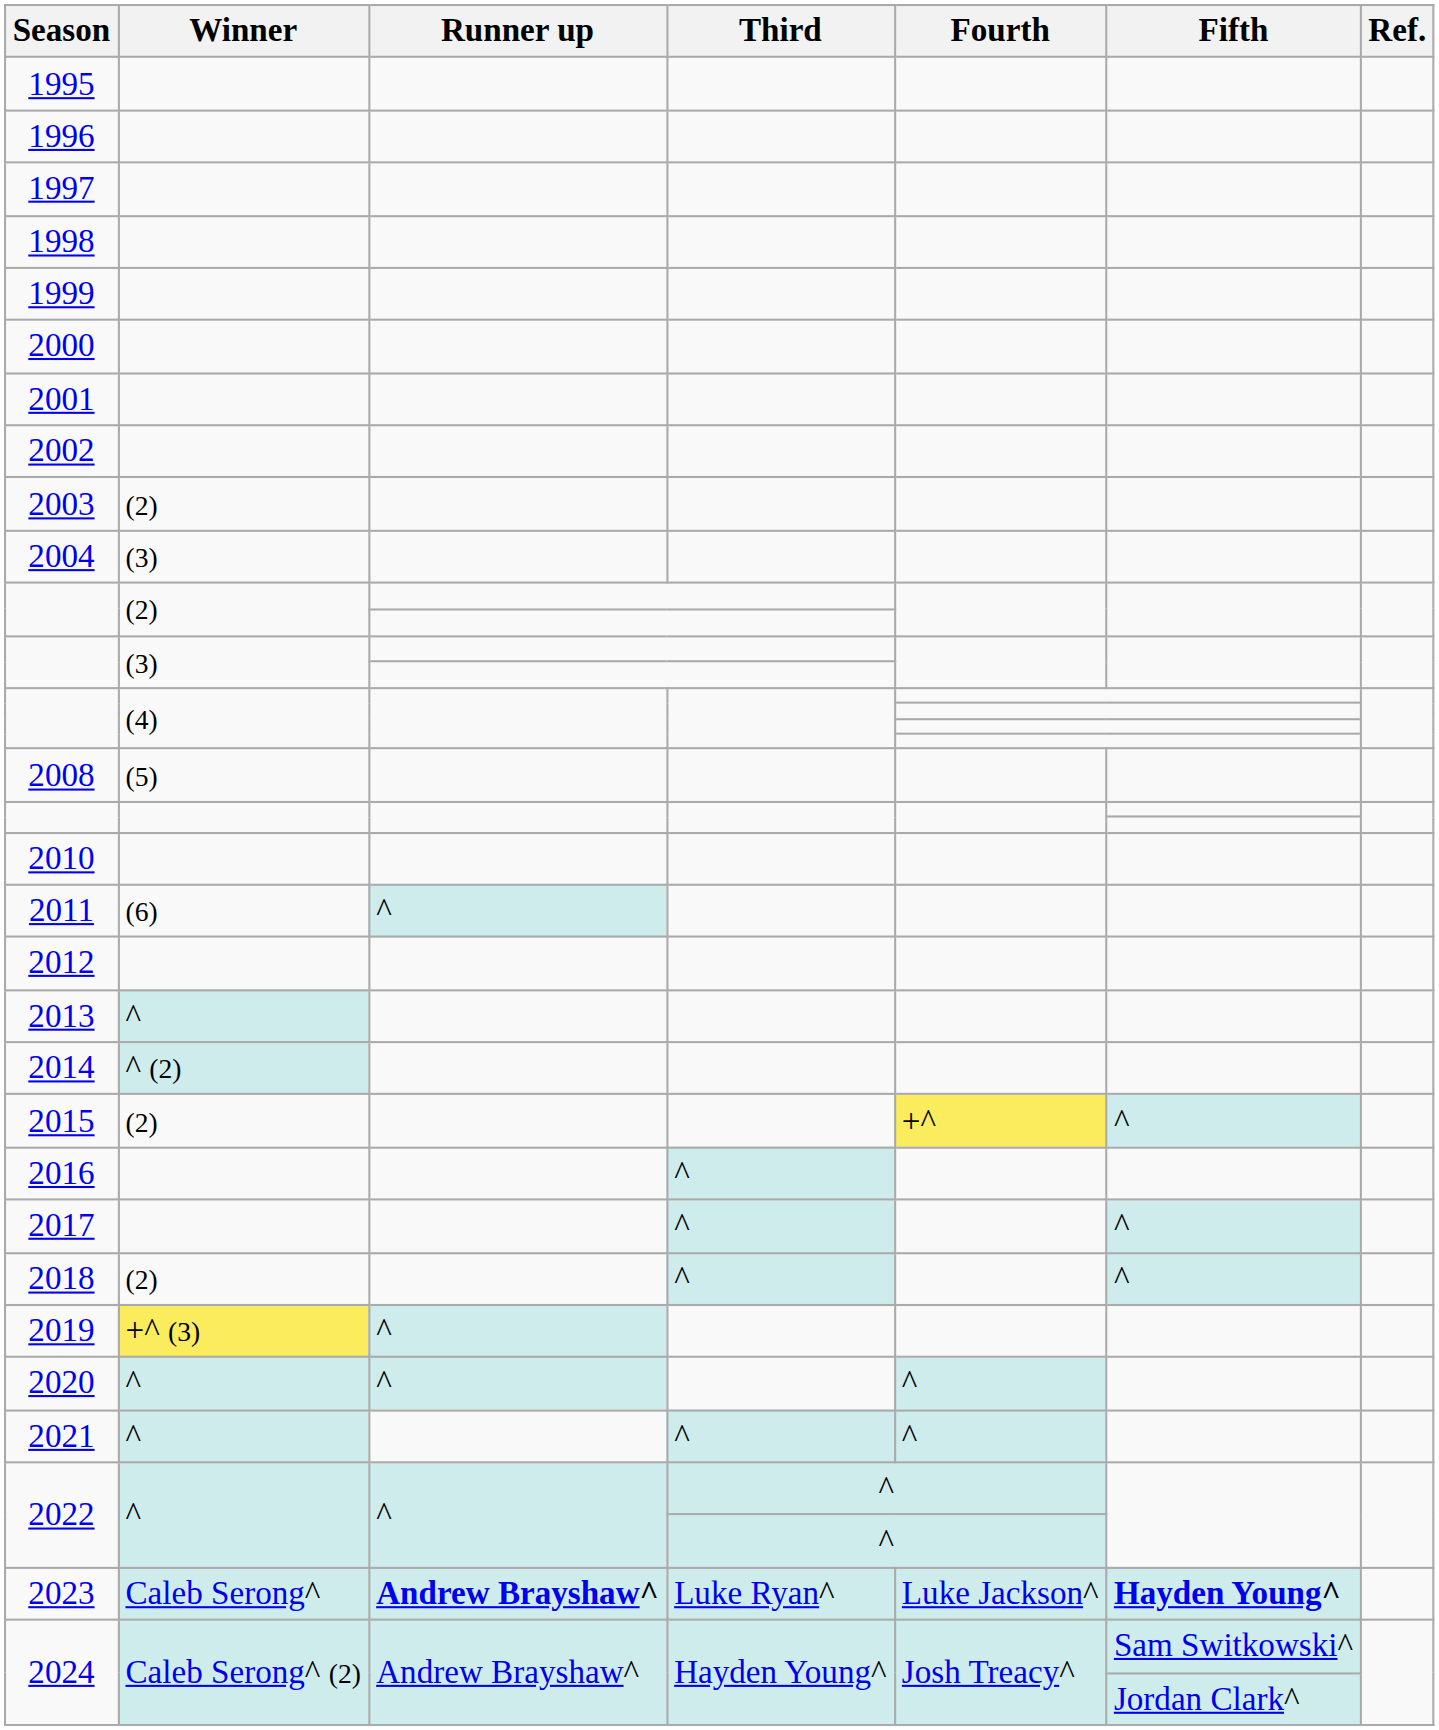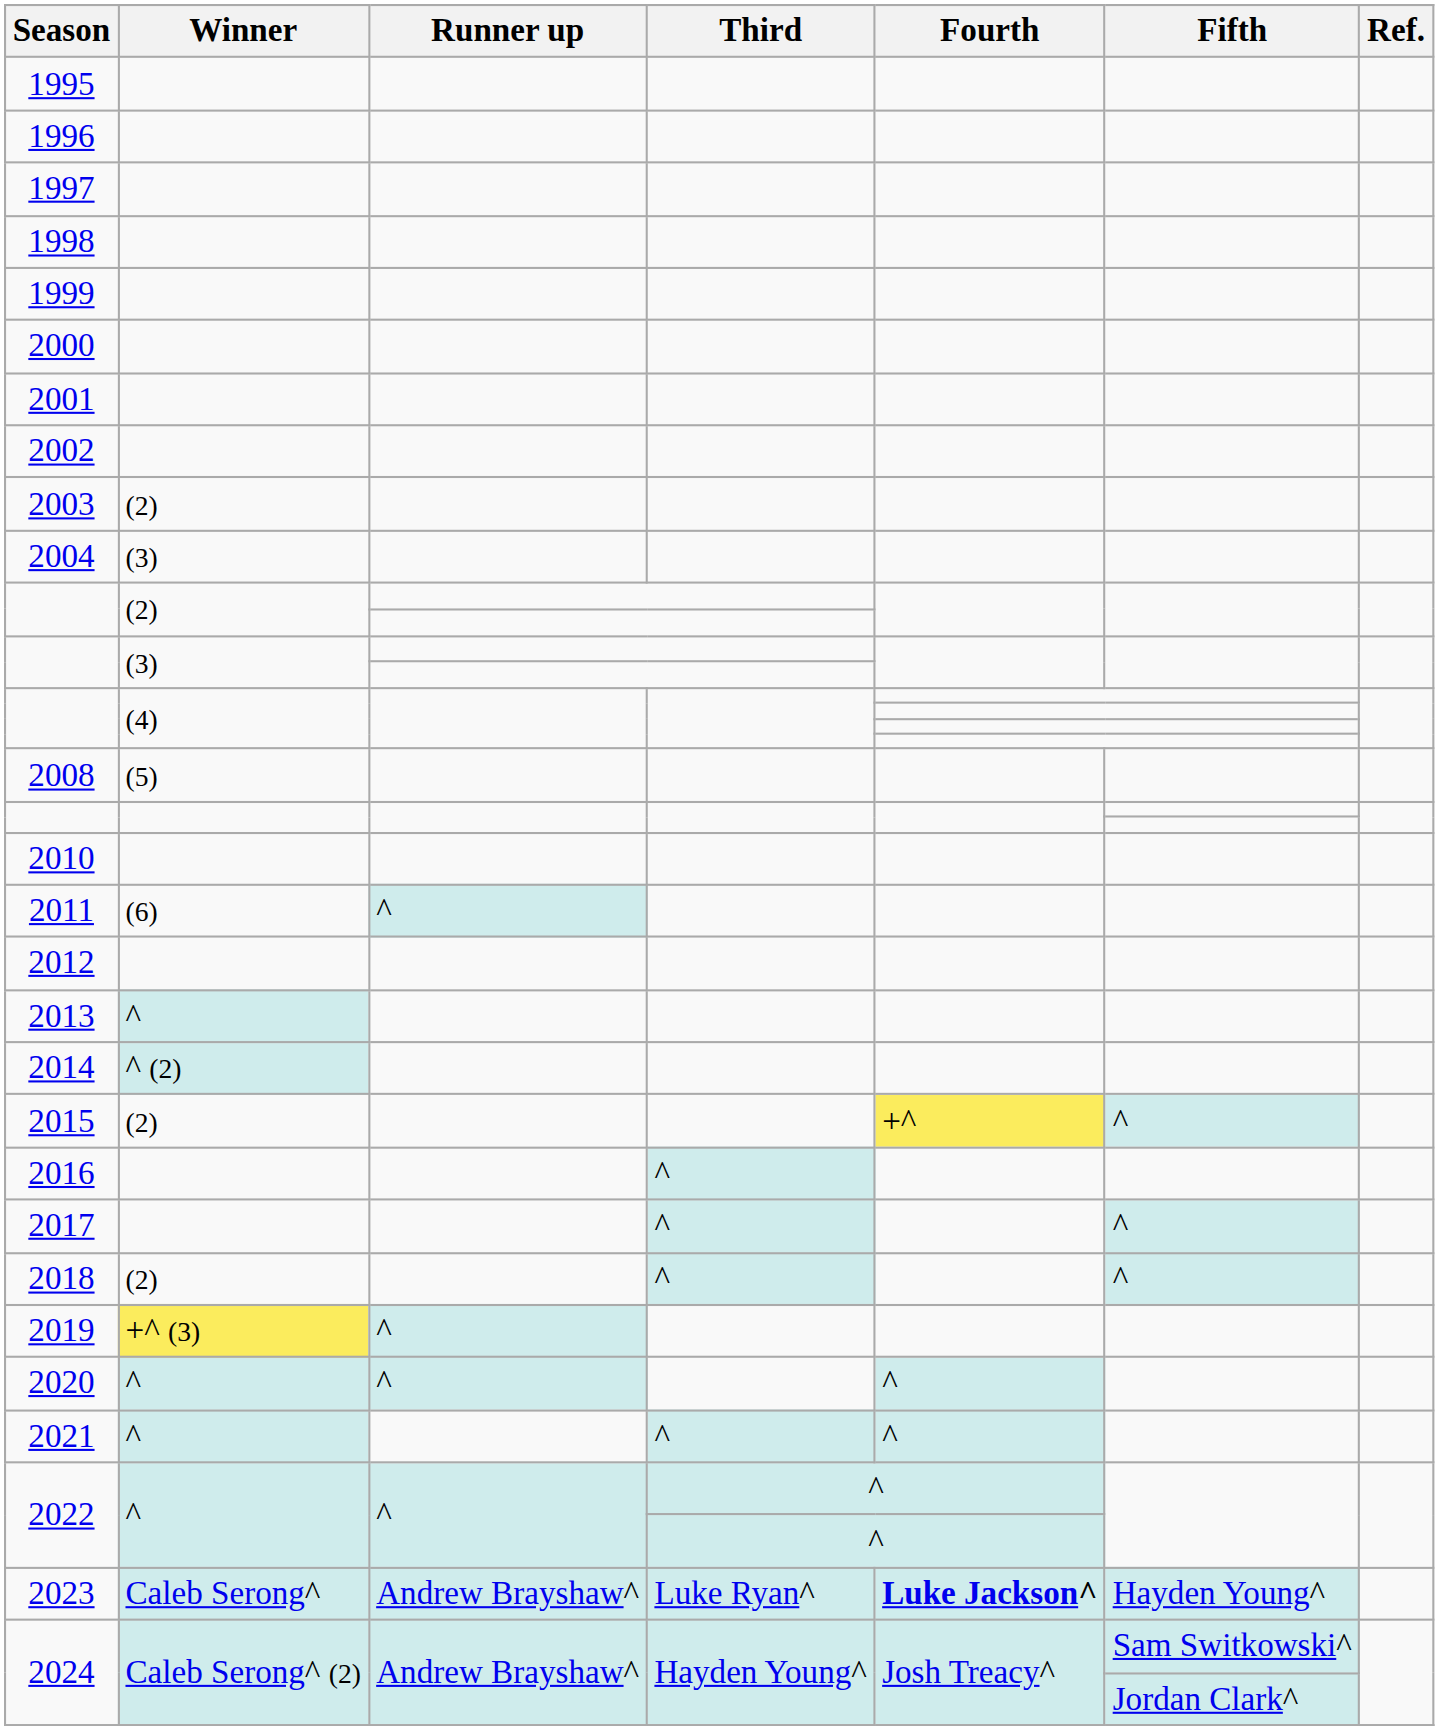2023 | Runner up: bold -> normal
2023 | Fourth: normal -> bold
2023 | Fifth: bold -> normal
